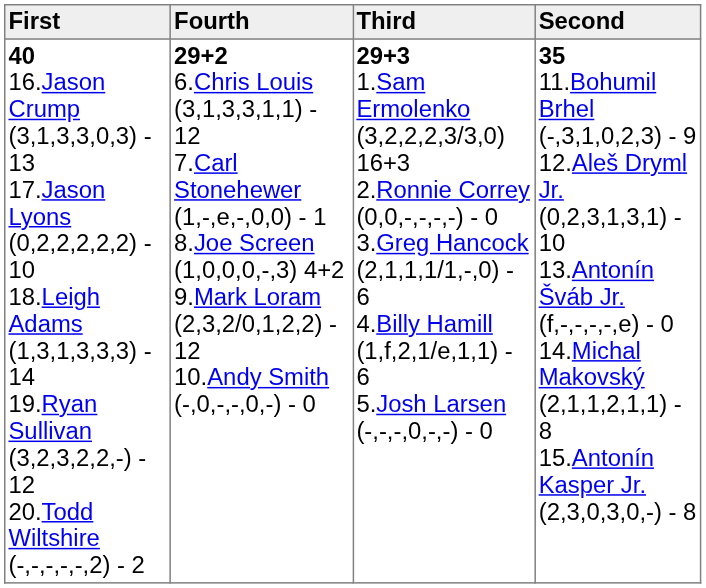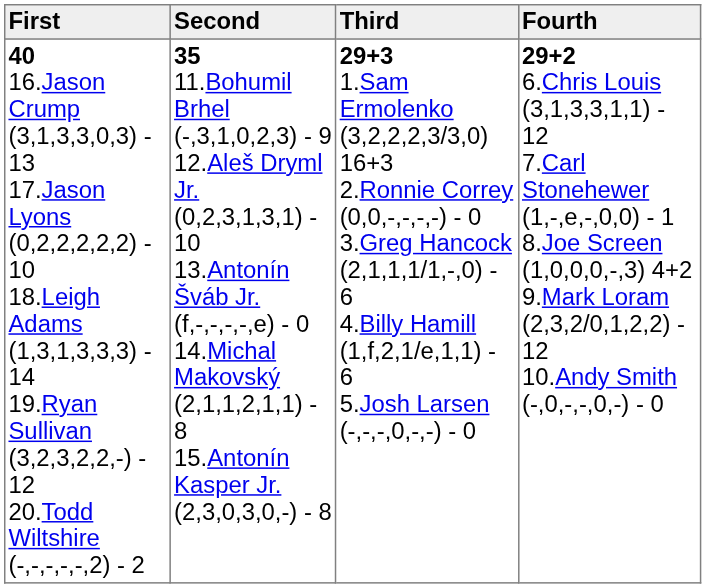columns swapped: Second <-> Fourth
